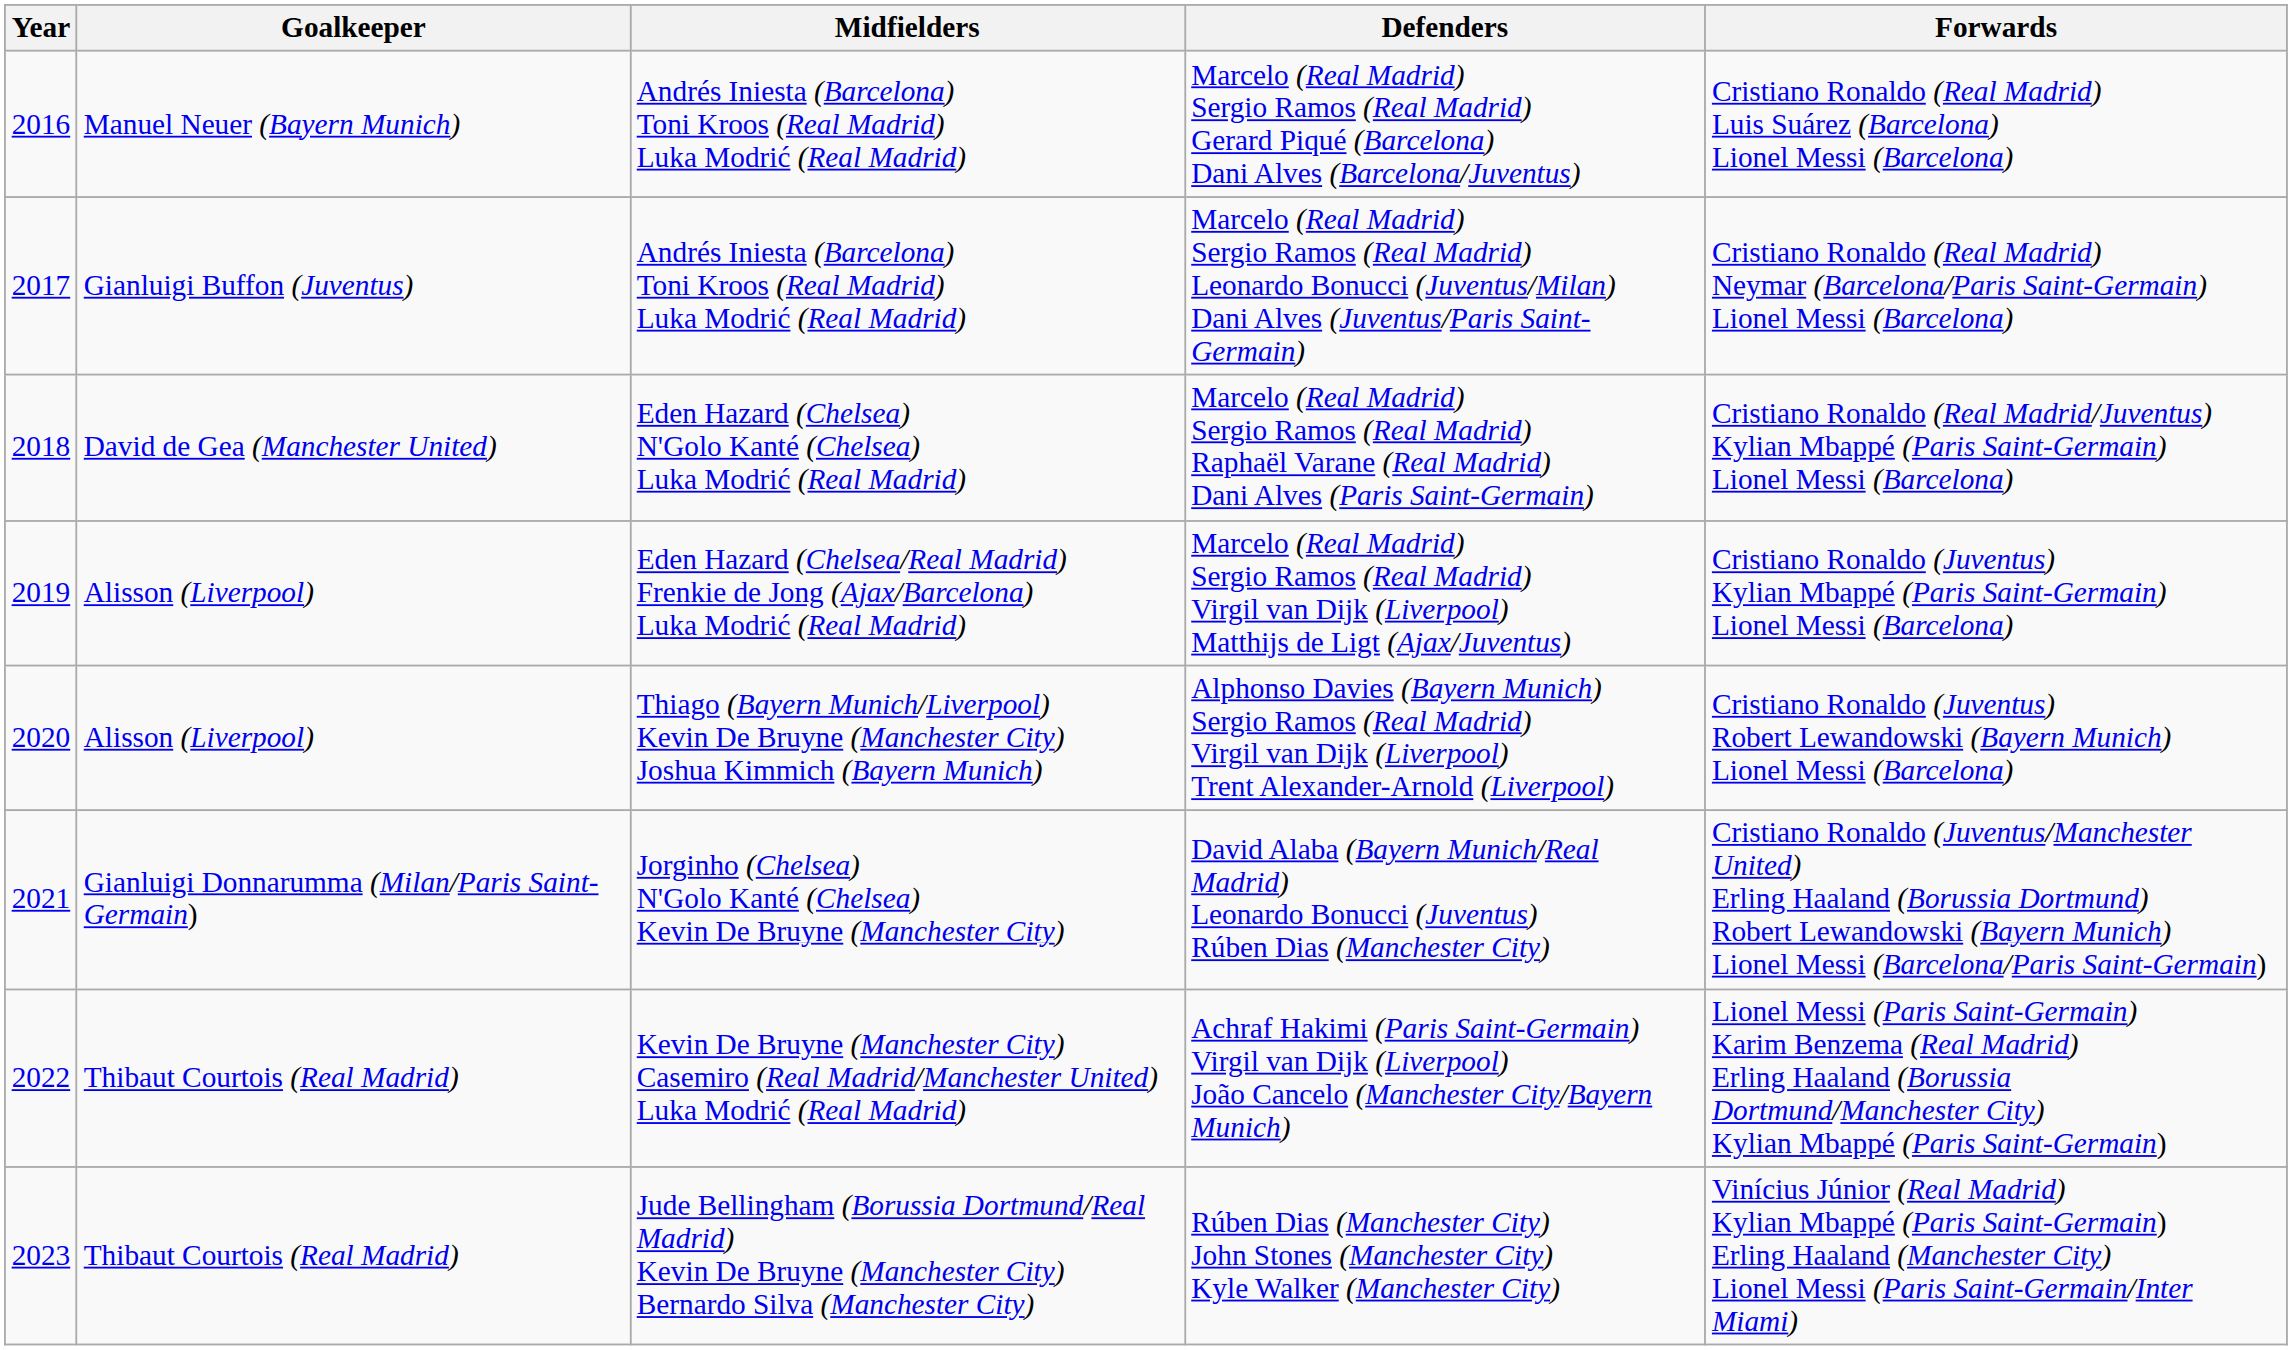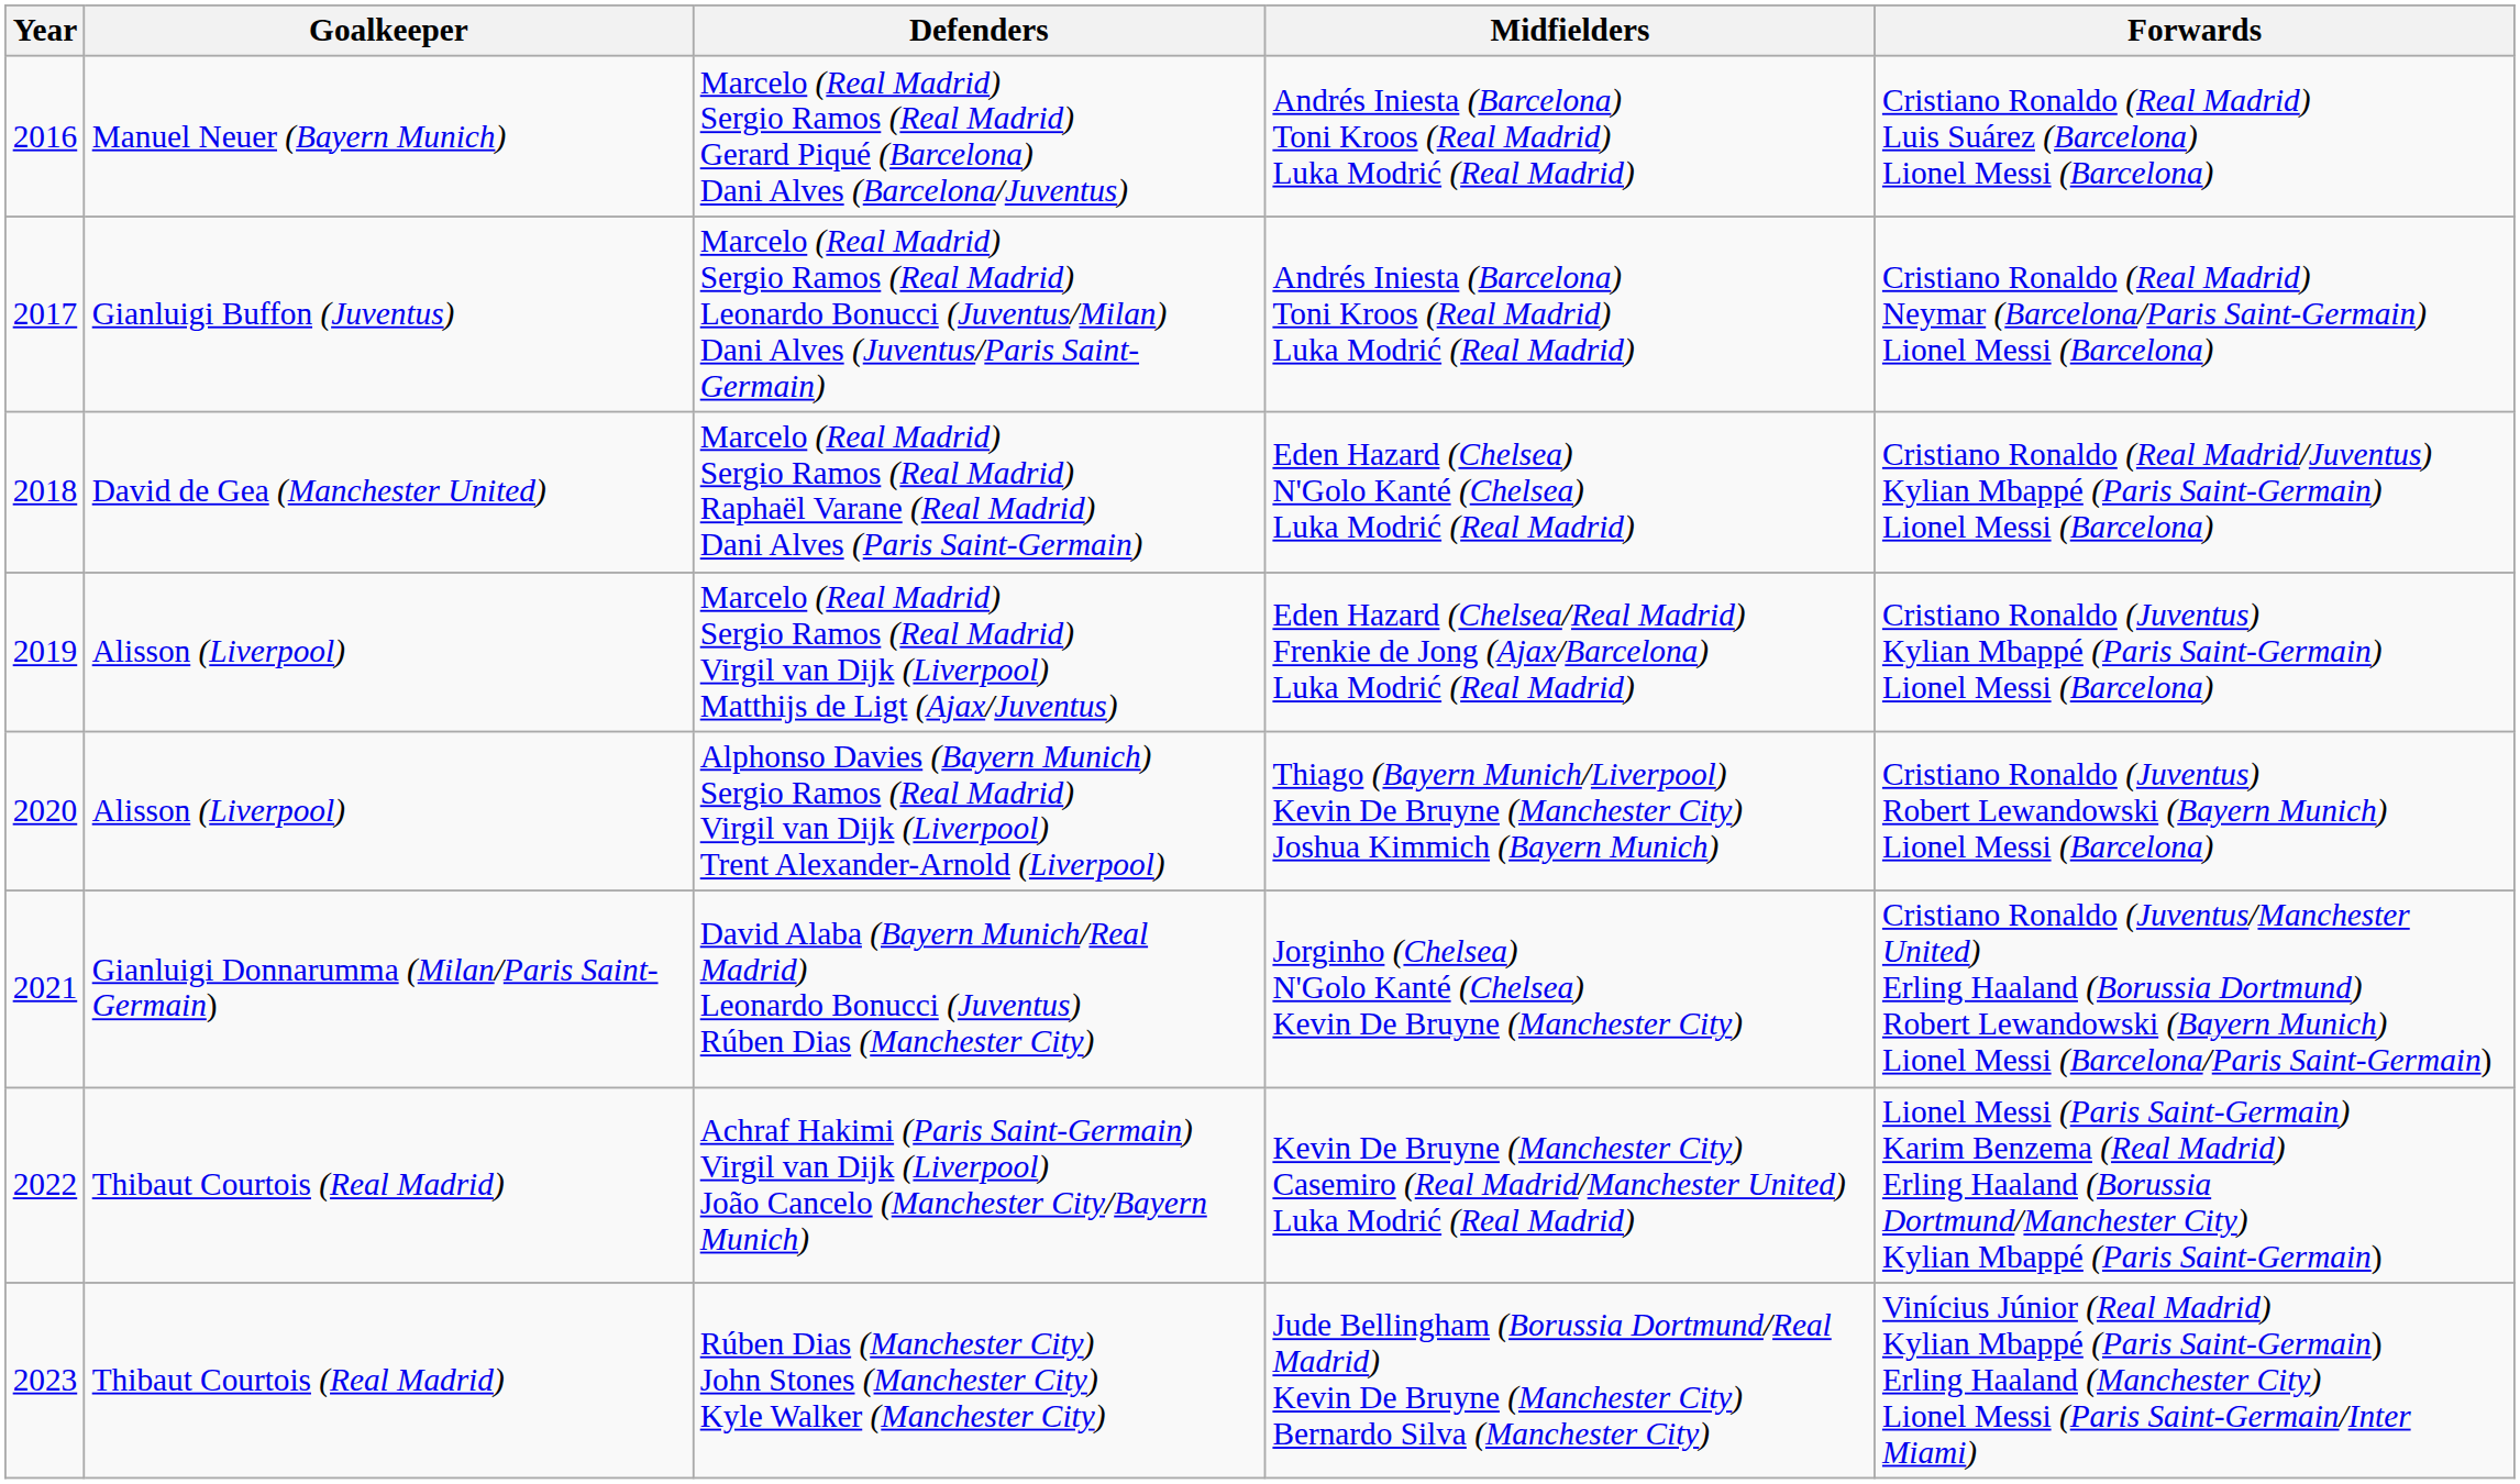columns swapped: Defenders <-> Midfielders
